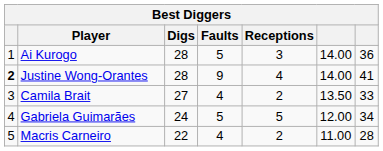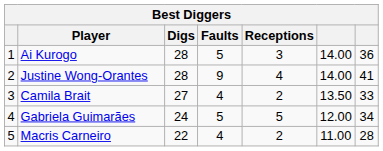Justine Wong-Orantes | column 1: bold -> normal
